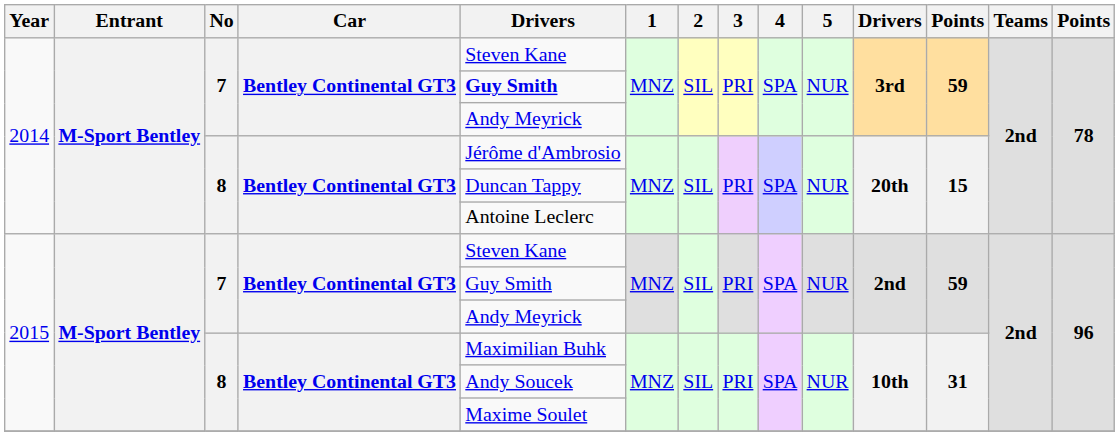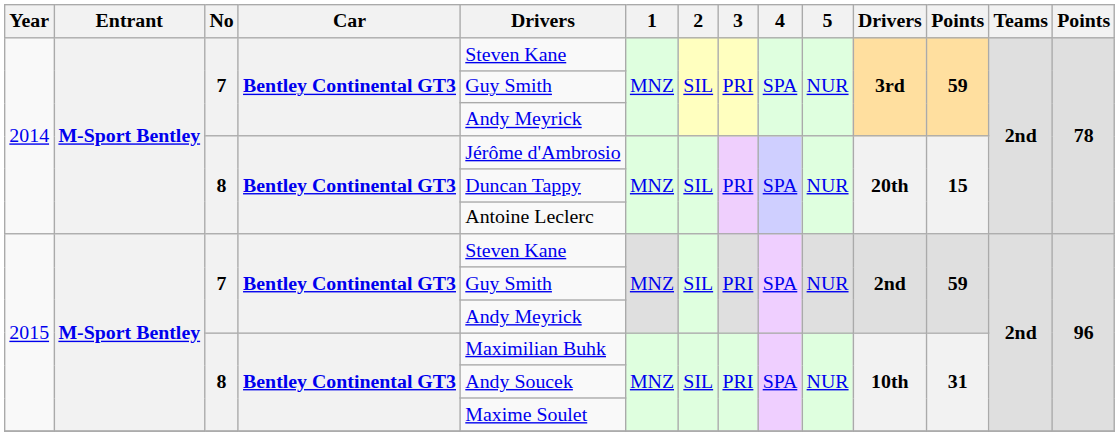row 3 | column 5: bold -> normal
